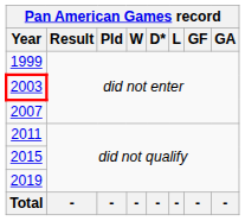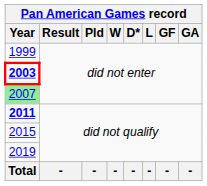2003 | Year: normal -> bold
2007 | Year: no background -> lightgreen background
2011 | Year: normal -> bold
